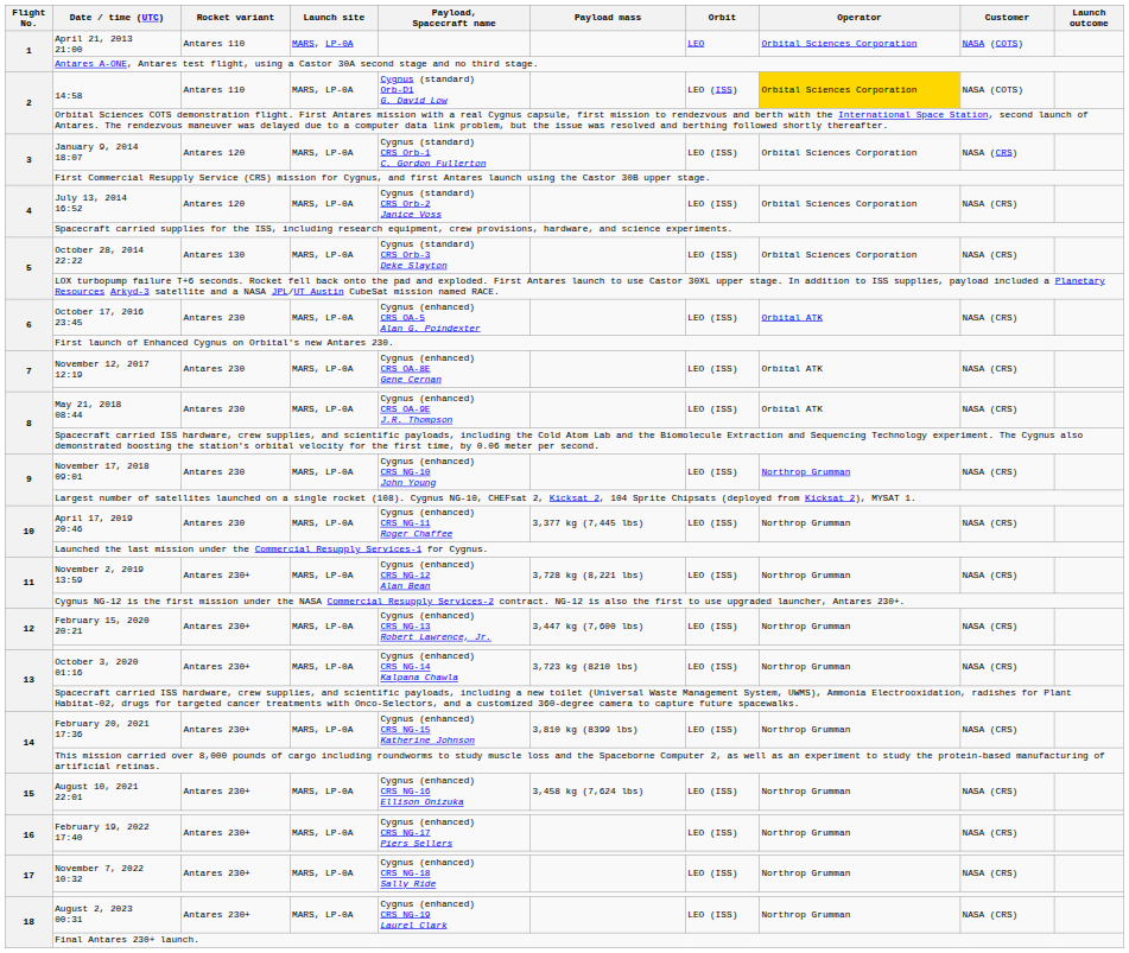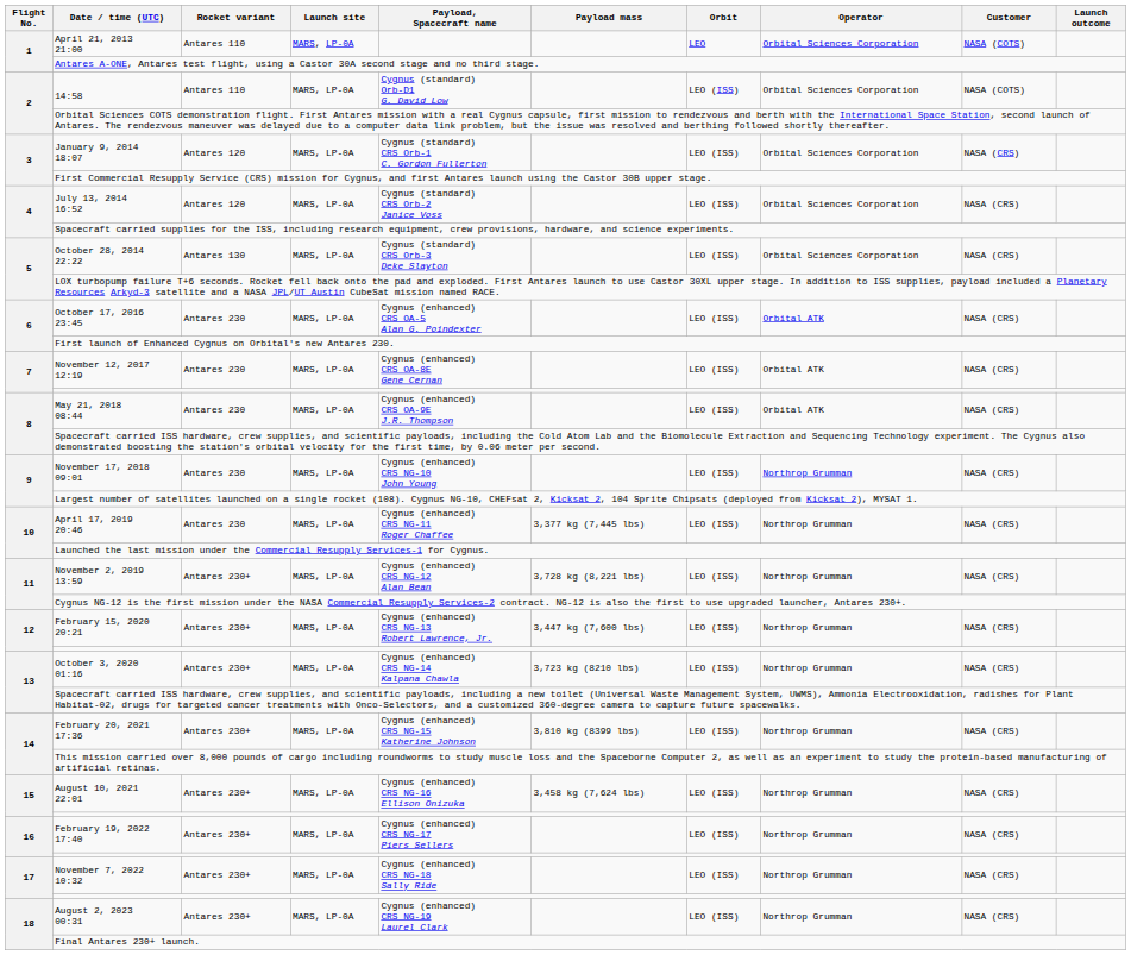14:58 | Operator: gold background -> no background
